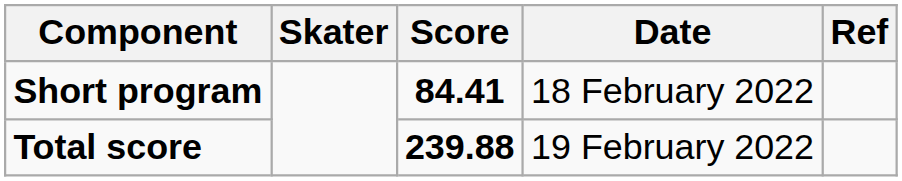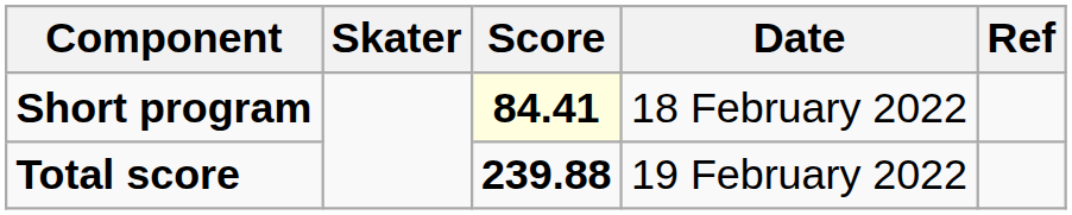Short program | Score: no background -> lightyellow background
